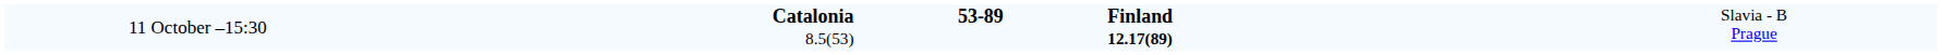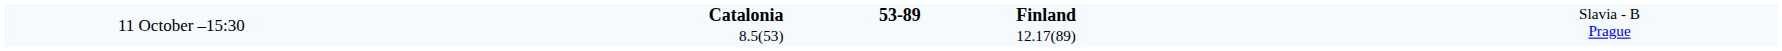8.5(53) | column 4: bold -> normal
